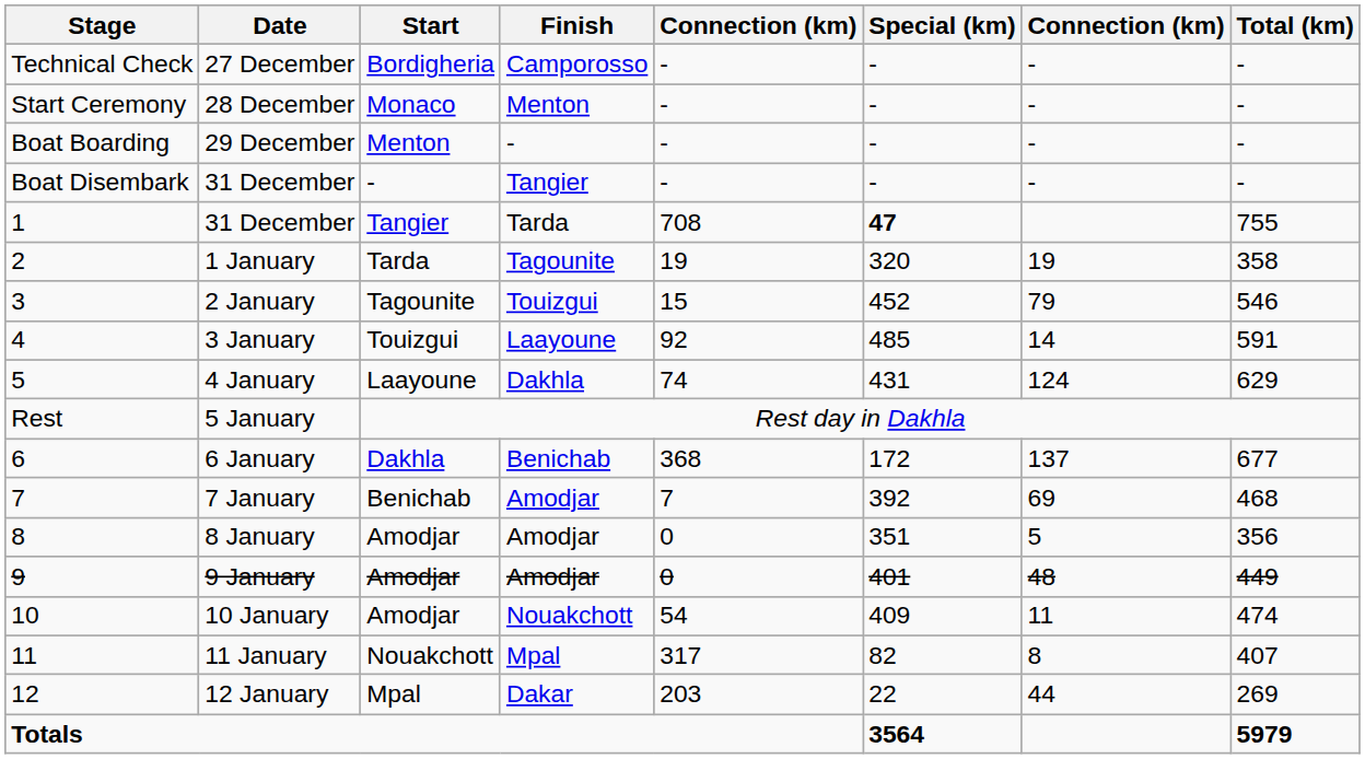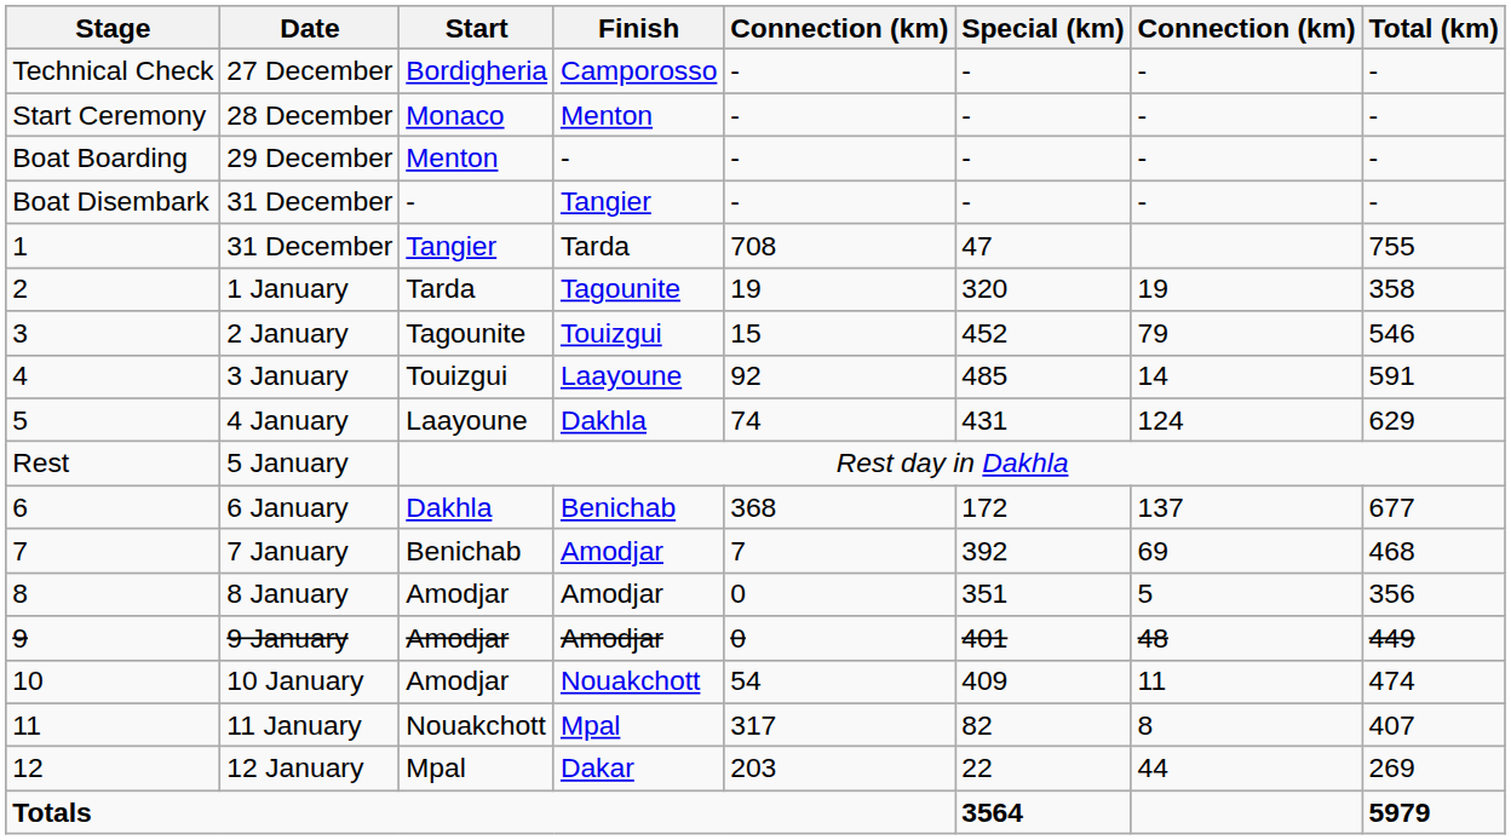1 / 31 December | Special (km): bold -> normal
